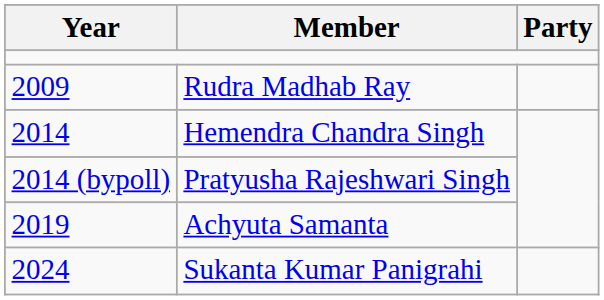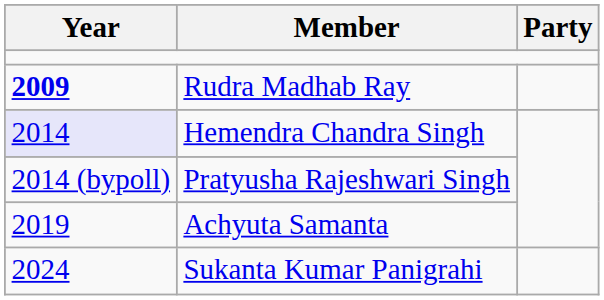Rudra Madhab Ray | Year: normal -> bold
Hemendra Chandra Singh | Year: no background -> lavender background
